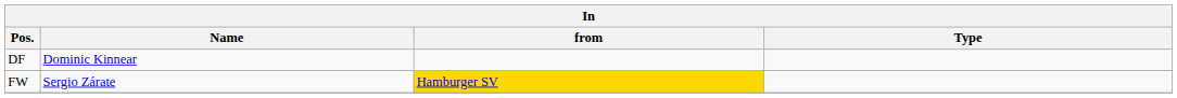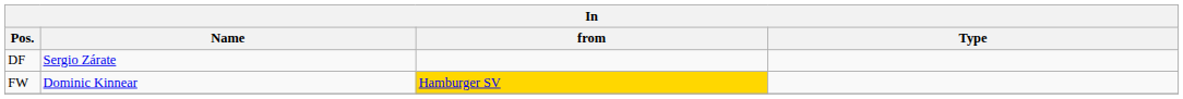DF | Name: Dominic Kinnear -> Sergio Zárate
FW | Name: Sergio Zárate -> Dominic Kinnear
